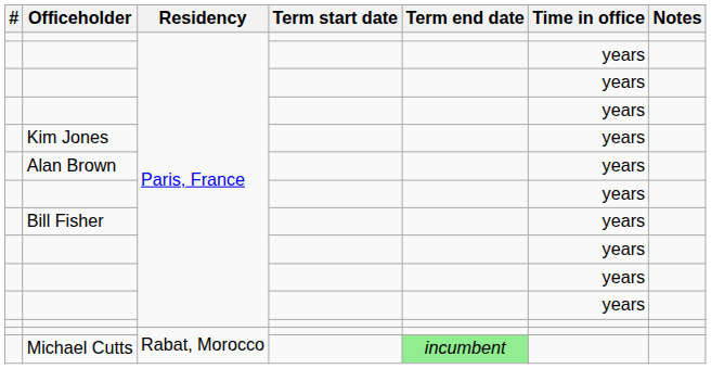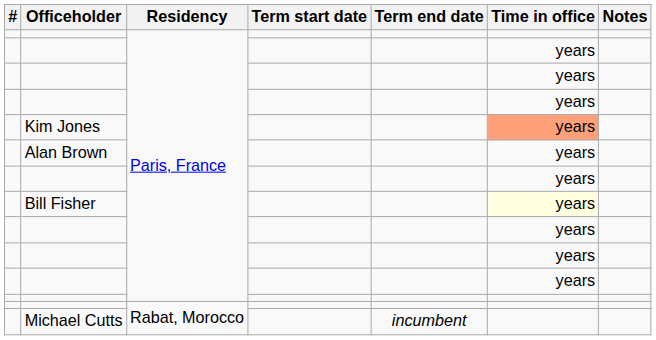Kim Jones | Time in office: no background -> lightsalmon background
Bill Fisher | Time in office: no background -> lightyellow background
Michael Cutts | Term end date: lightgreen background -> no background
